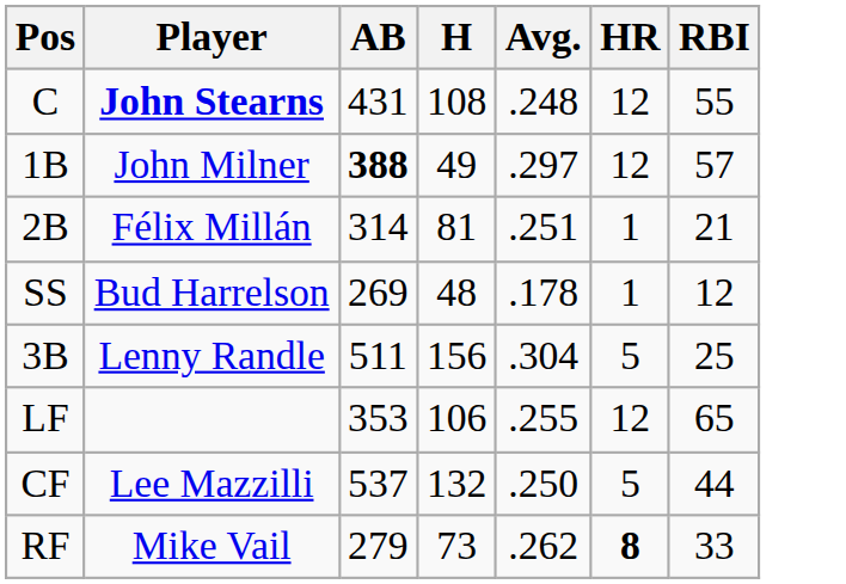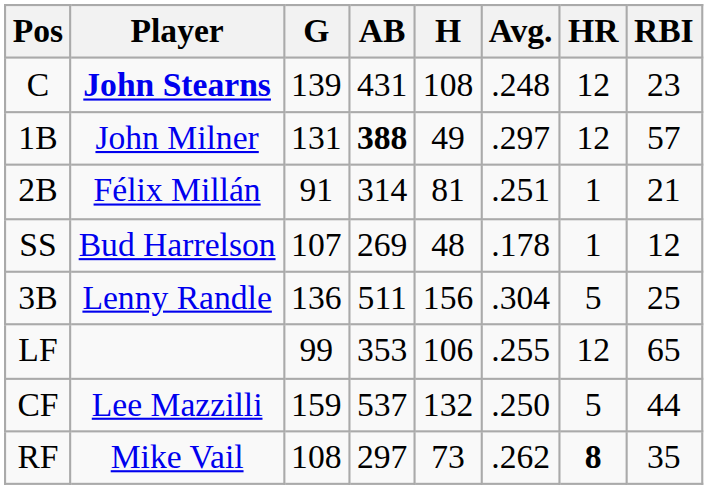+ column: G | 139 | 131 | 91 | 107 | 136 | 99 | 159 | 108
C | RBI: 55 -> 23
RF | AB: 279 -> 297
RF | RBI: 33 -> 35
